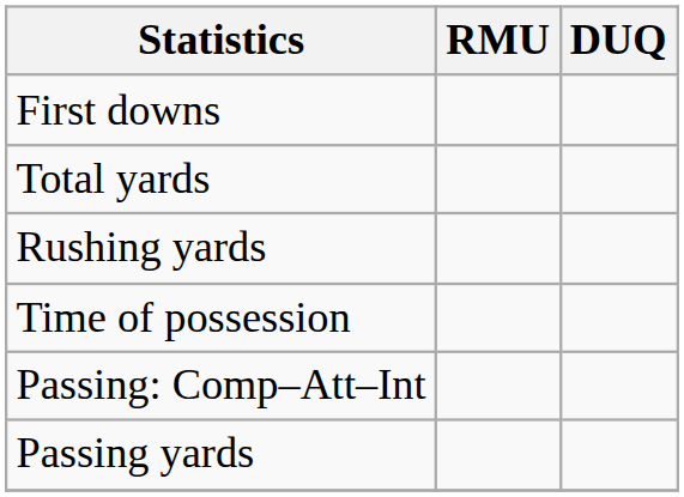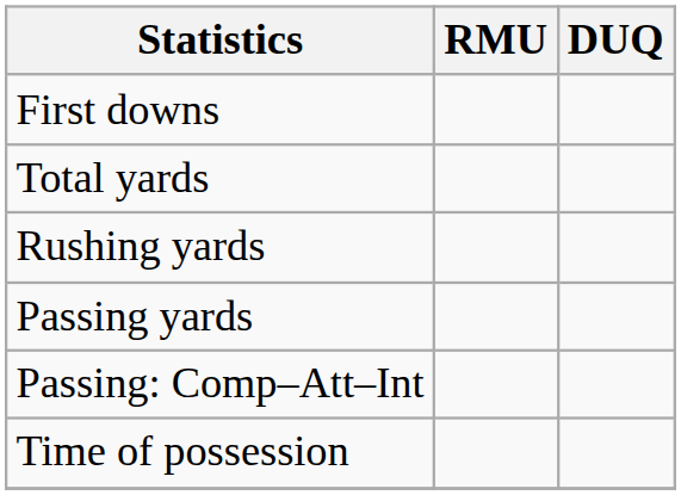rows swapped: Passing yards <-> Time of possession
